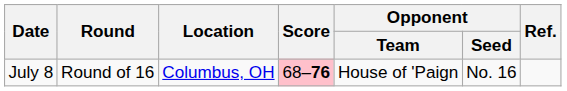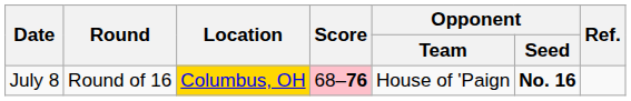July 8 | Location: no background -> gold background
July 8 | Opponent / Seed: normal -> bold
